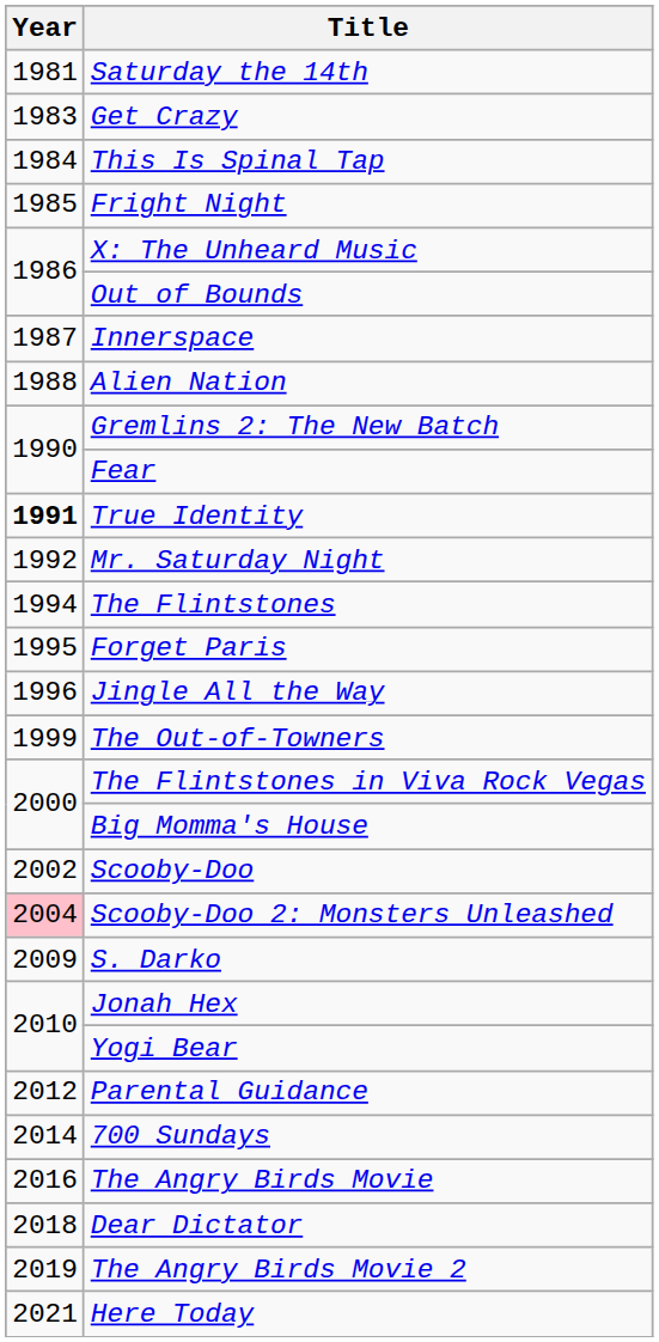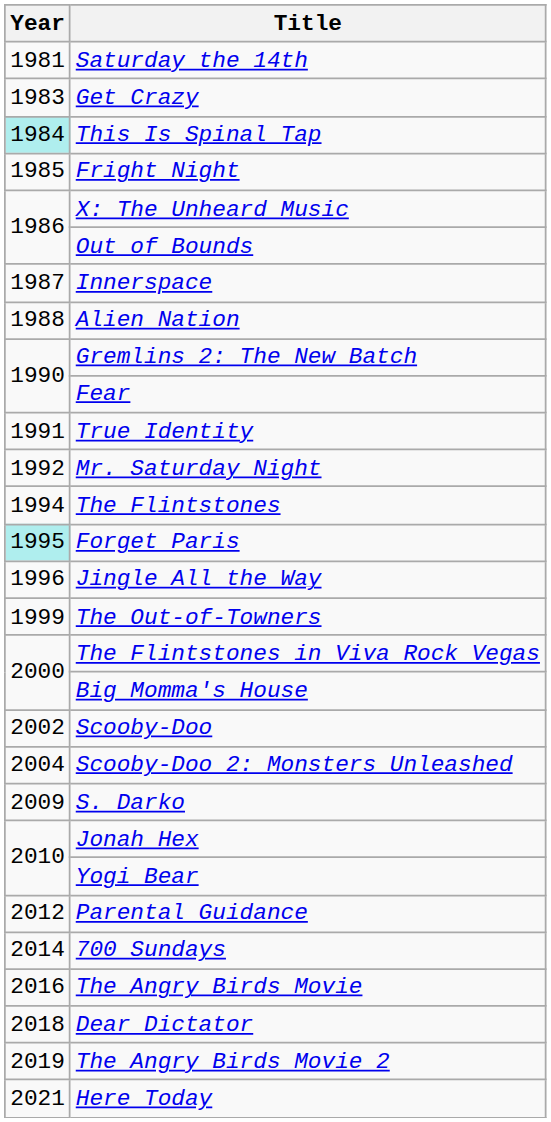This Is Spinal Tap | Year: no background -> paleturquoise background
True Identity | Year: bold -> normal
Forget Paris | Year: no background -> paleturquoise background
Scooby-Doo 2: Monsters Unleashed | Year: pink background -> no background
